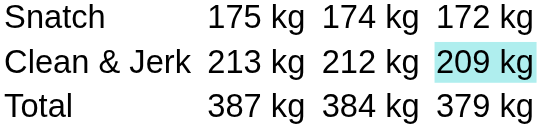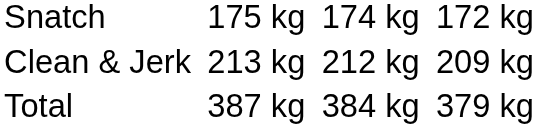Clean & Jerk | column 4: paleturquoise background -> no background
